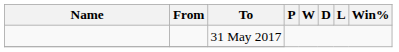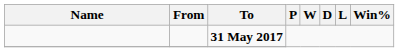31 May 2017 | To: normal -> bold
